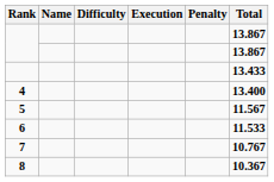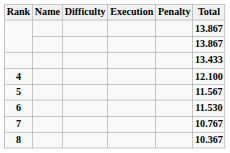4 | Total: 13.400 -> 12.100
6 | Total: 11.533 -> 11.530
